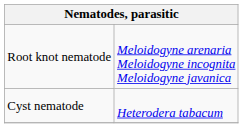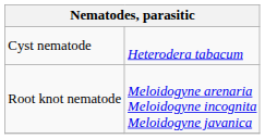rows swapped: Cyst nematode <-> Root knot nematode
